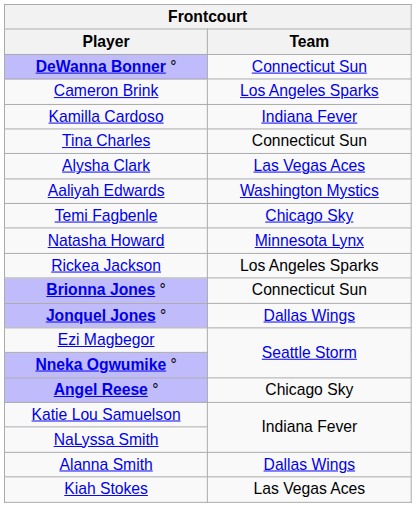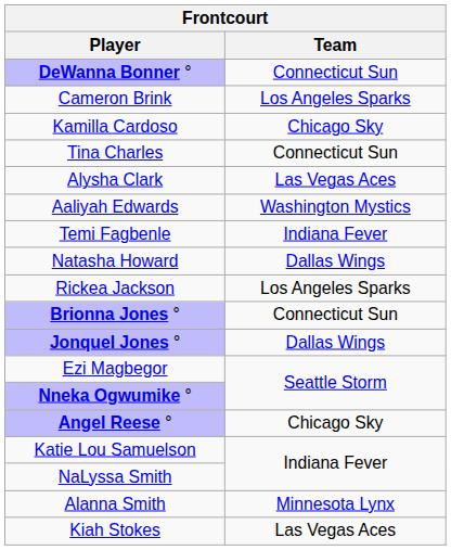Kamilla Cardoso | Team: Indiana Fever -> Chicago Sky
Temi Fagbenle | Team: Chicago Sky -> Indiana Fever
Natasha Howard | Team: Minnesota Lynx -> Dallas Wings
Alanna Smith | Team: Dallas Wings -> Minnesota Lynx
